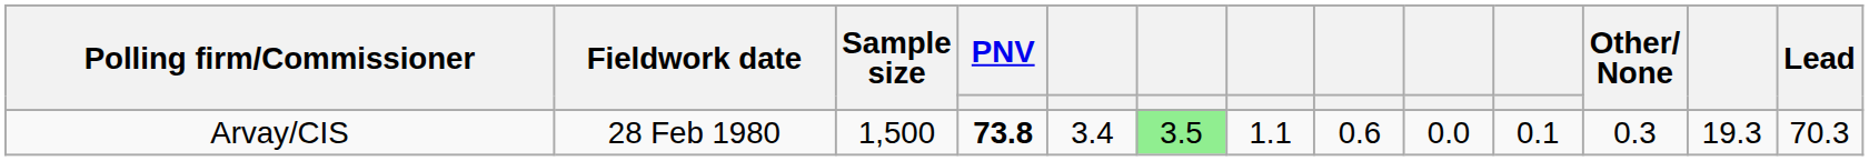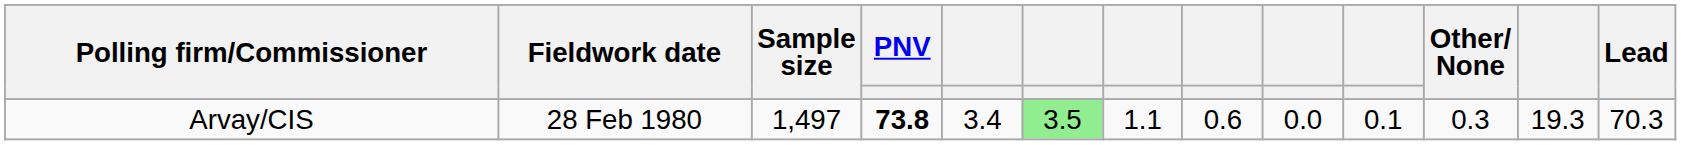Arvay/CIS | Sample size: 1,500 -> 1,497
